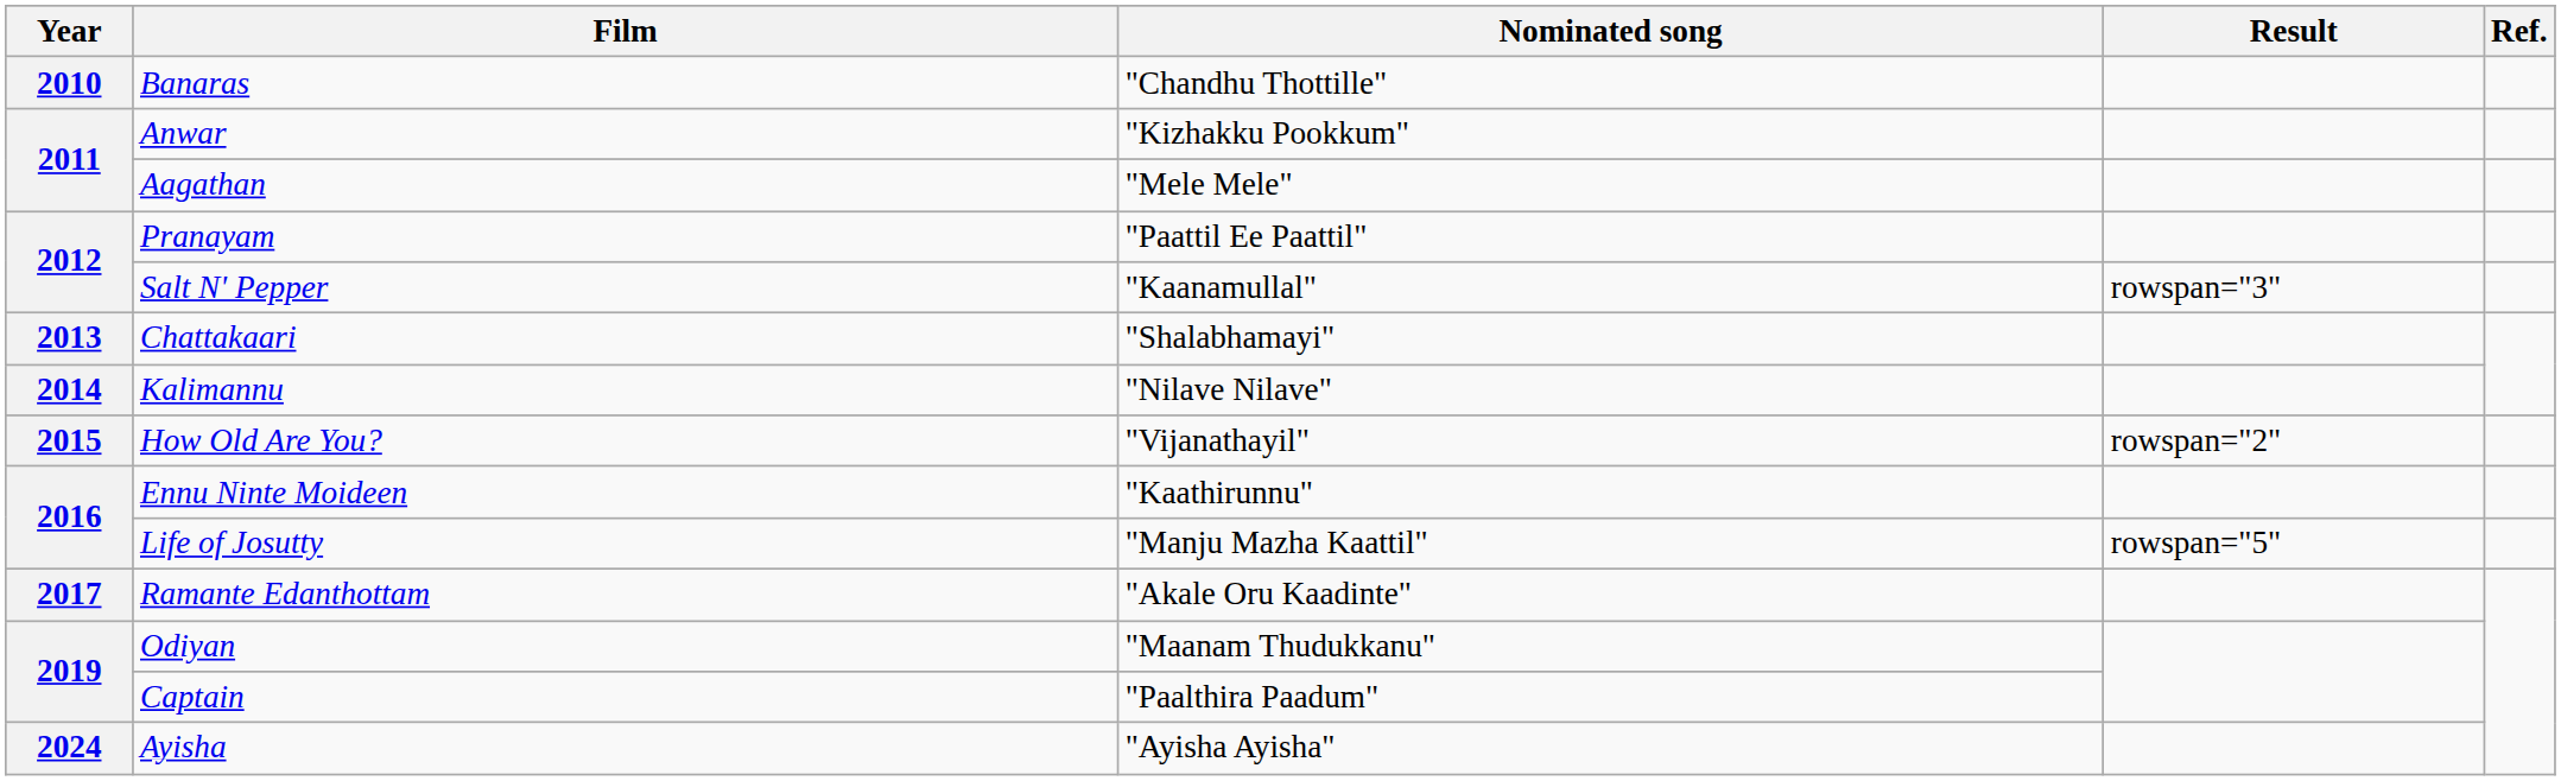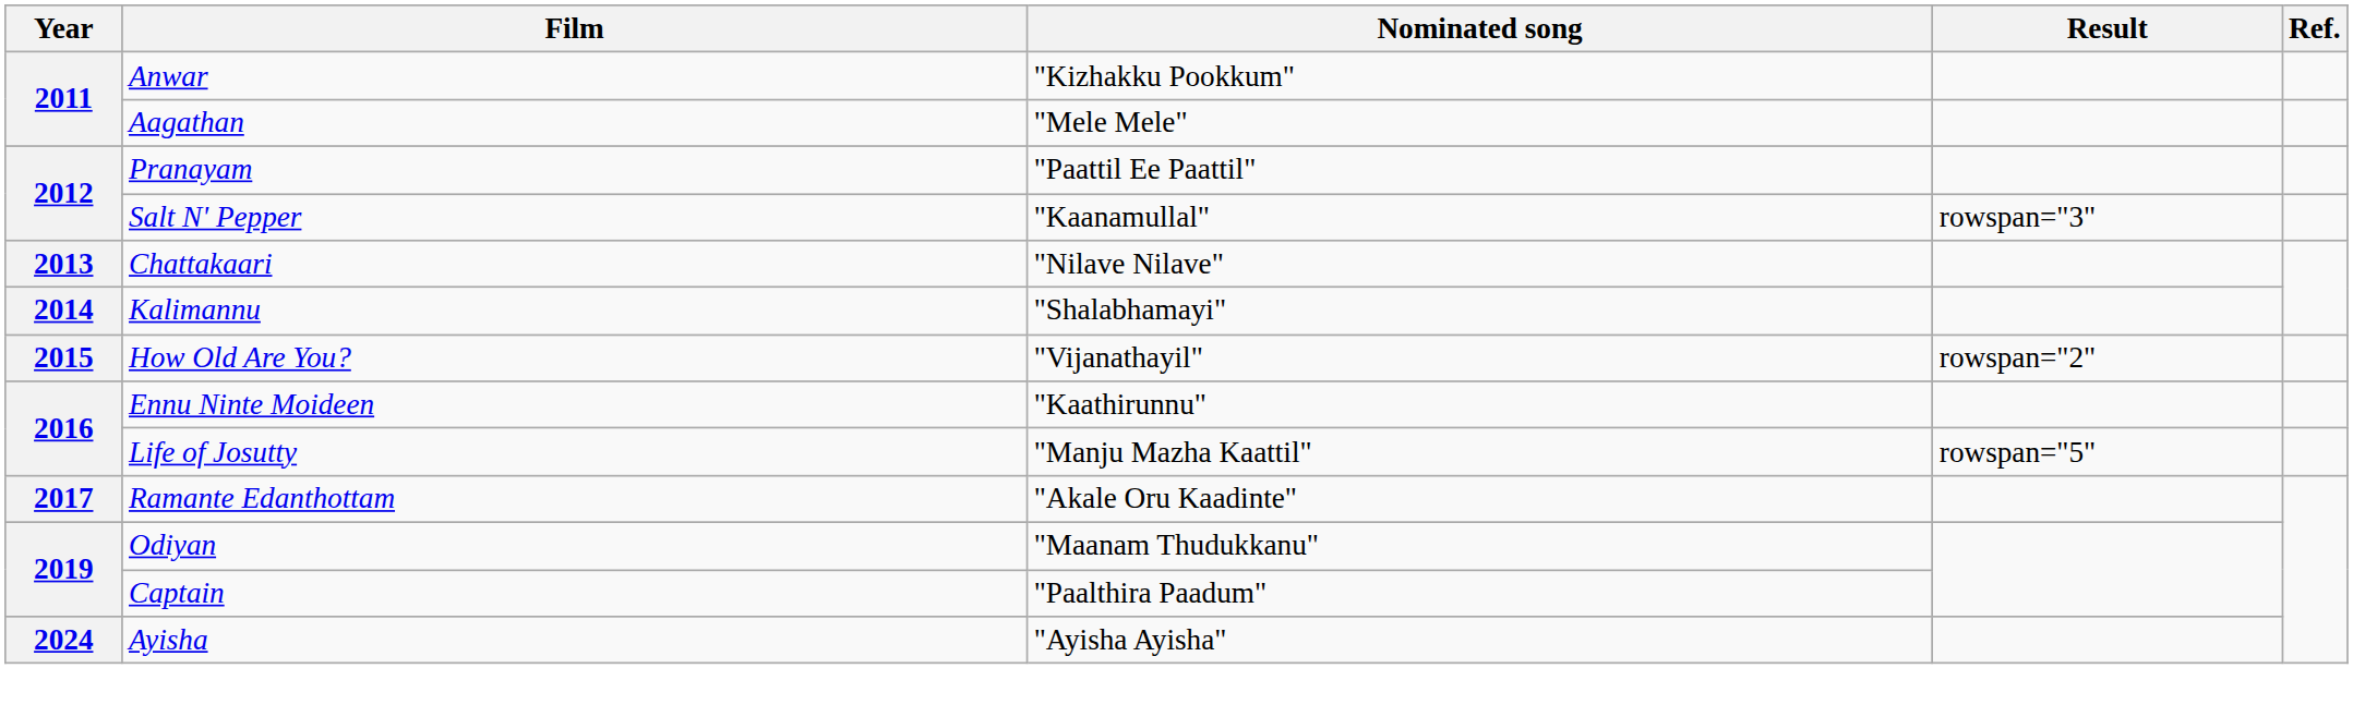- row: 2010 | Banaras | "Chandhu Thottille"
Chattakaari | Nominated song: "Shalabhamayi" -> "Nilave Nilave"
Kalimannu | Nominated song: "Nilave Nilave" -> "Shalabhamayi"
